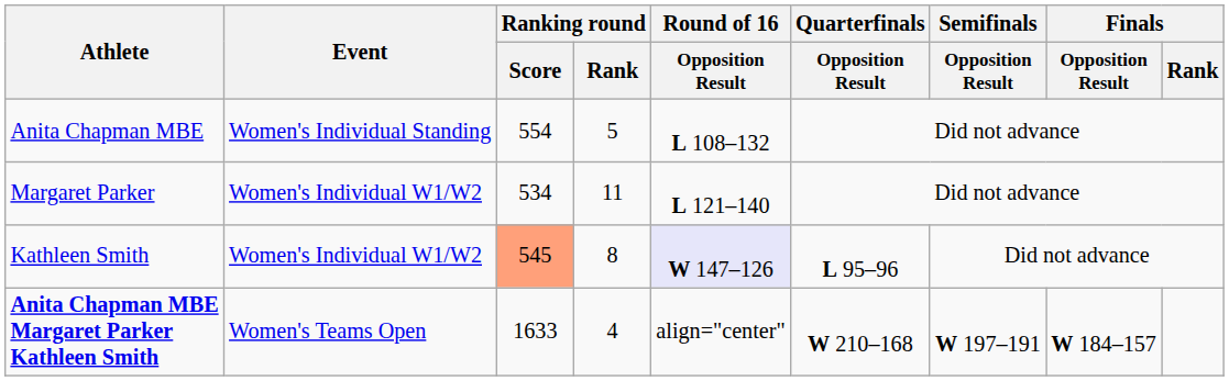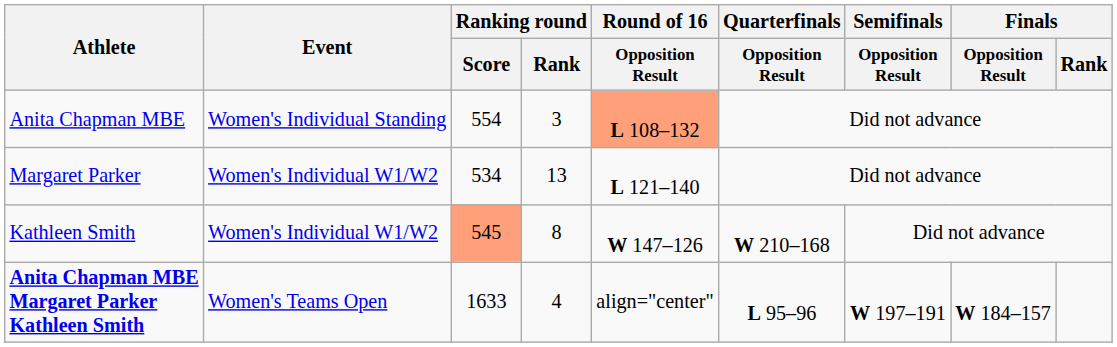Anita Chapman MBE | Ranking round / Rank: 5 -> 3
Anita Chapman MBE | Round of 16 / Opposition Result: no background -> lightsalmon background
Margaret Parker | Ranking round / Rank: 11 -> 13
Kathleen Smith | Round of 16 / Opposition Result: lavender background -> no background
Kathleen Smith | Quarterfinals / Opposition Result: L 95–96 -> W 210–168
Anita Chapman MBE Margaret Parker Kathleen Smith | Quarterfinals / Opposition Result: W 210–168 -> L 95–96
